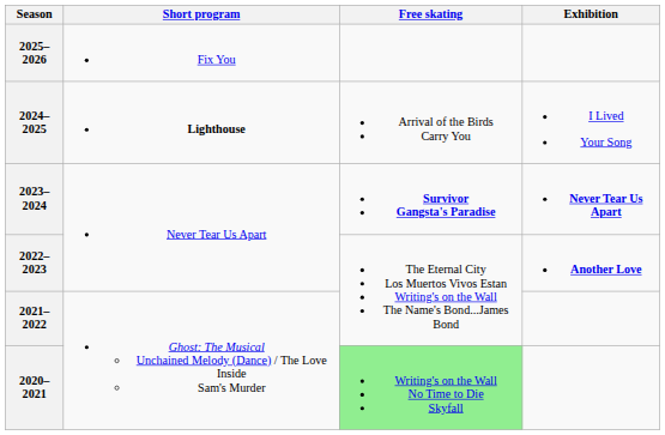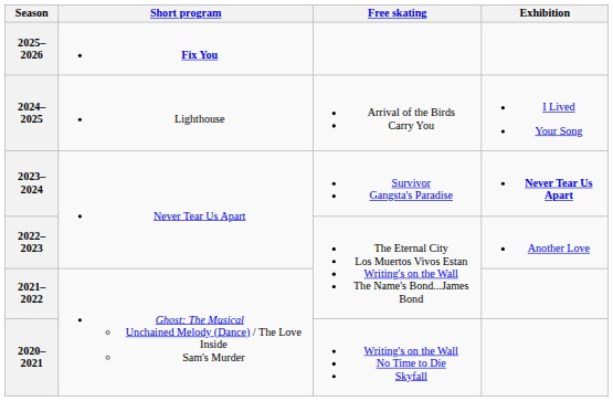2025–2026 | Short program: normal -> bold
2024–2025 | Short program: bold -> normal
2023–2024 | Free skating: bold -> normal
2022–2023 | Exhibition: bold -> normal
2020–2021 | Free skating: lightgreen background -> no background
